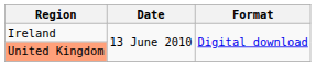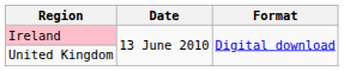Ireland | Region: no background -> pink background
United Kingdom | Region: lightsalmon background -> no background
